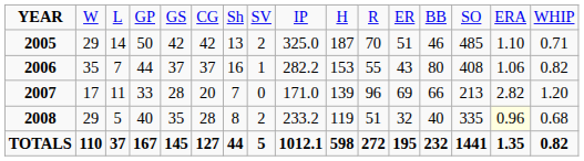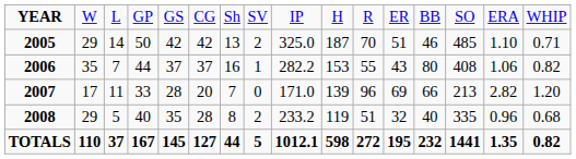2008 | column 15: lightyellow background -> no background
